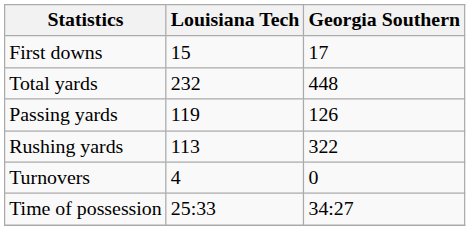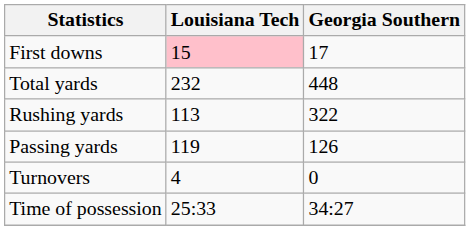First downs | Louisiana Tech: no background -> pink background
rows swapped: Rushing yards <-> Passing yards
